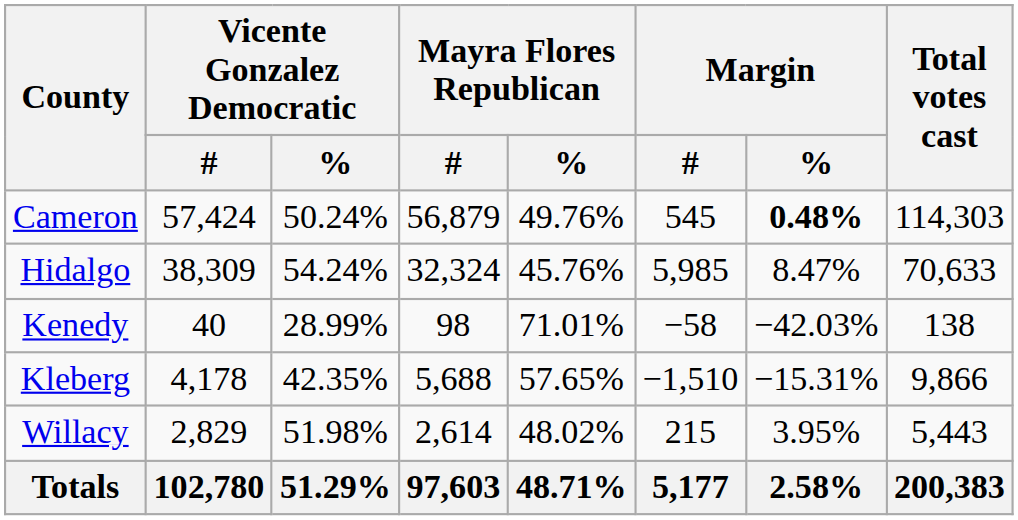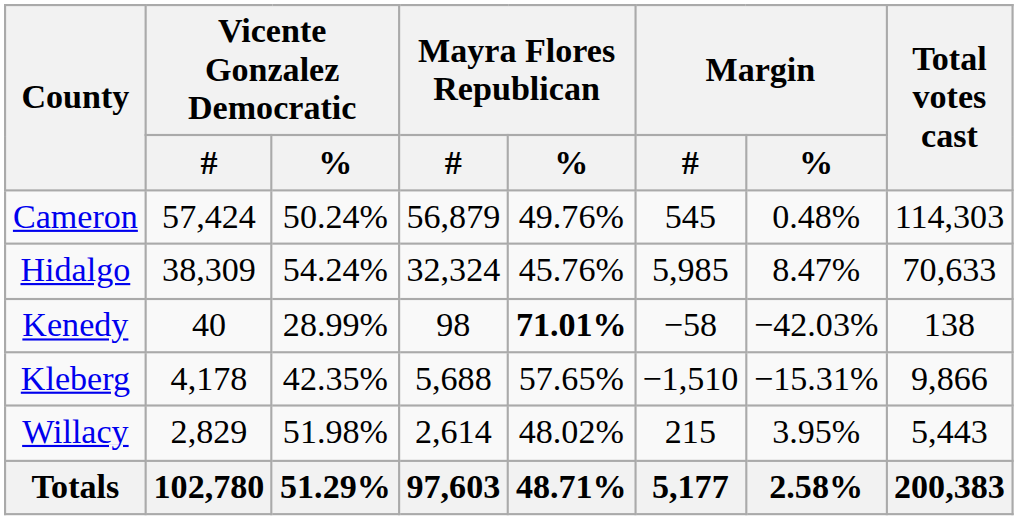Cameron | Margin / %: bold -> normal
Kenedy | Mayra Flores Republican / %: normal -> bold
